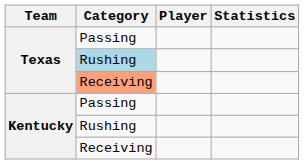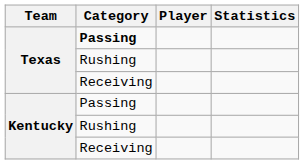Texas / Passing | Category: normal -> bold
Texas / Rushing | Category: lightblue background -> no background
Texas / Receiving | Category: lightsalmon background -> no background
